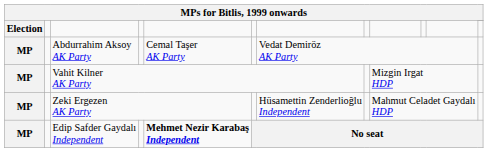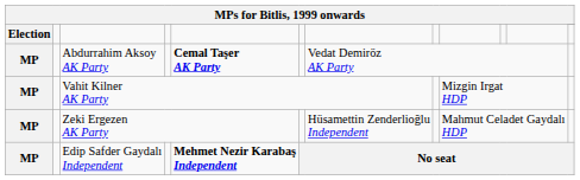Abdurrahim Aksoy AK Party | column 5: normal -> bold
